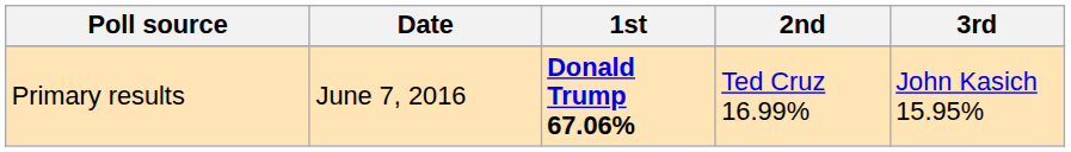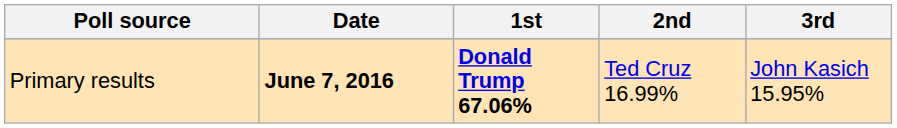Primary results | Date: normal -> bold
